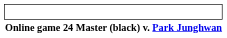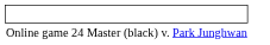row 1 | column 1: bold -> normal
